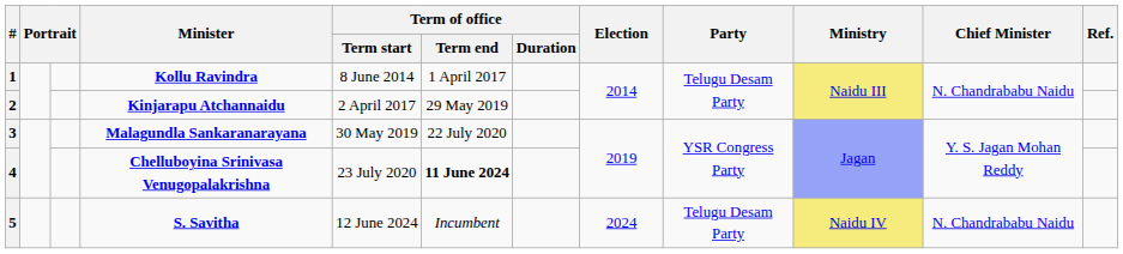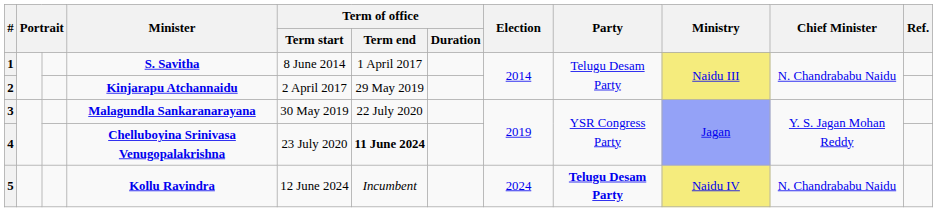1 | Minister: Kollu Ravindra -> S. Savitha
5 | Minister: S. Savitha -> Kollu Ravindra
5 | Party: normal -> bold
